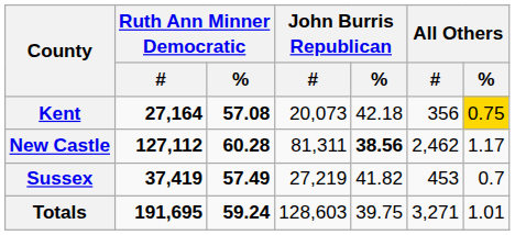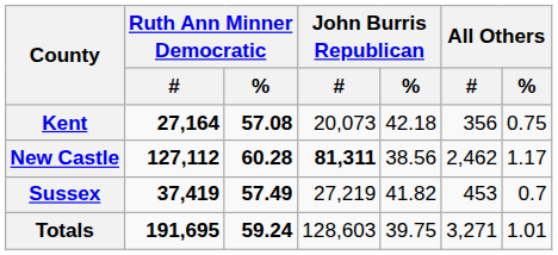Kent | All Others / %: gold background -> no background
New Castle | John Burris Republican / #: normal -> bold
New Castle | John Burris Republican / %: bold -> normal
